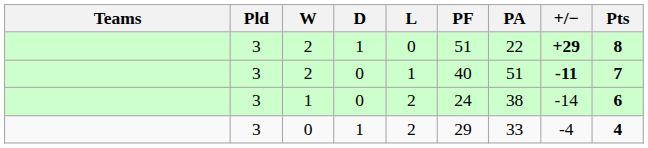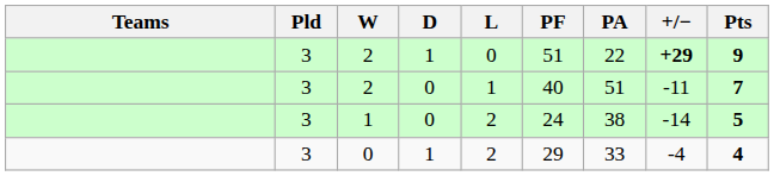row 2 | Pts: 8 -> 9
row 3 | +/−: bold -> normal
row 4 | Pts: 6 -> 5
